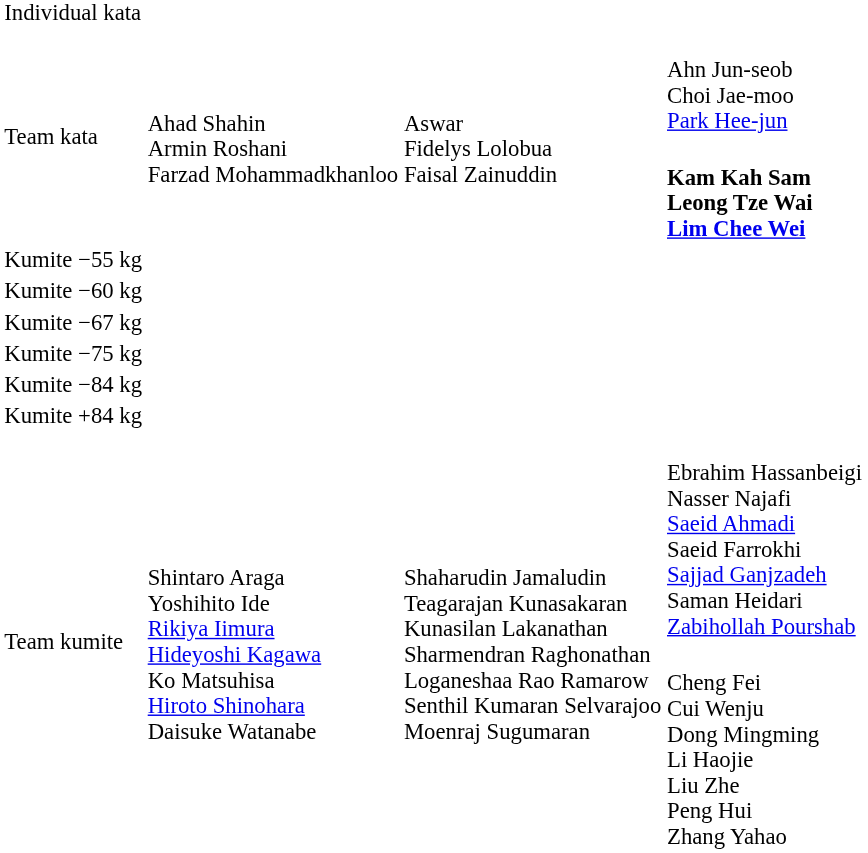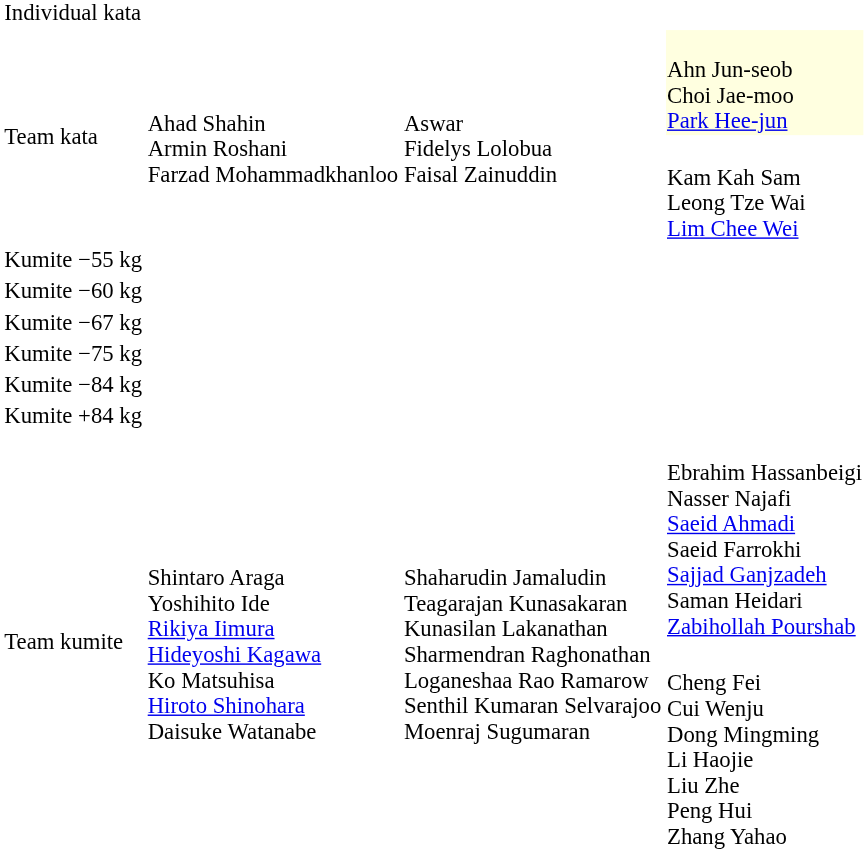Team kata / Ahn Jun-seob Choi Jae-moo Park Hee-jun | column 4: no background -> lightyellow background
Team kata / Kam Kah Sam Leong Tze Wai Lim Chee Wei | column 4: bold -> normal
